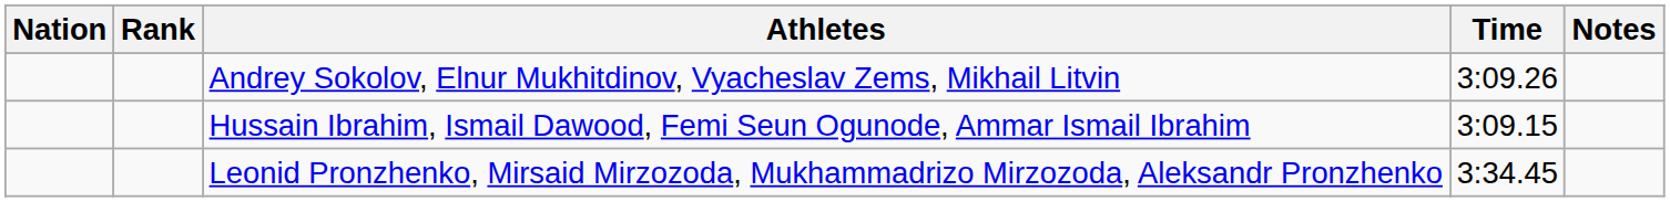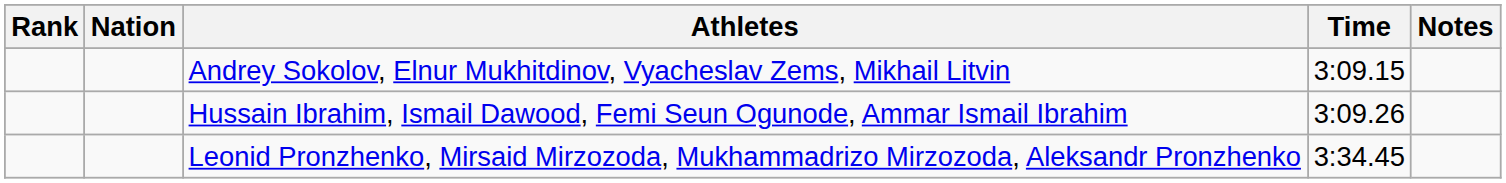columns swapped: Rank <-> Nation
row 2 | Time: 3:09.26 -> 3:09.15
row 3 | Time: 3:09.15 -> 3:09.26
